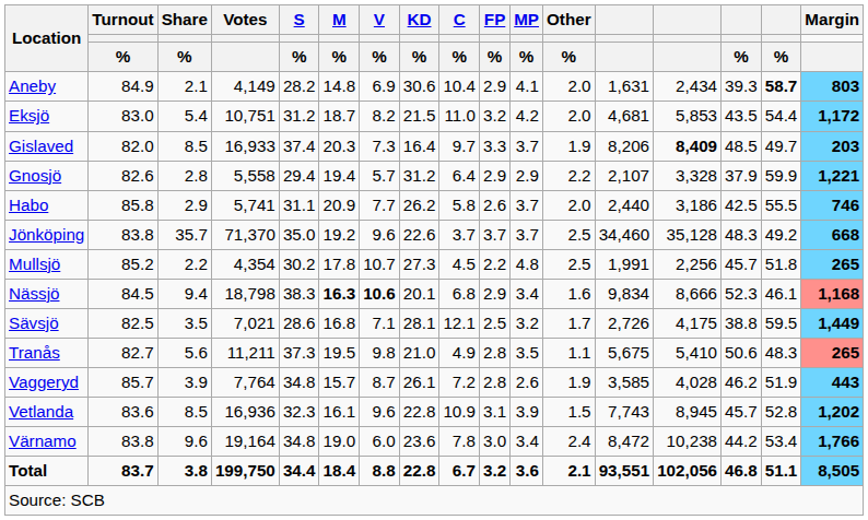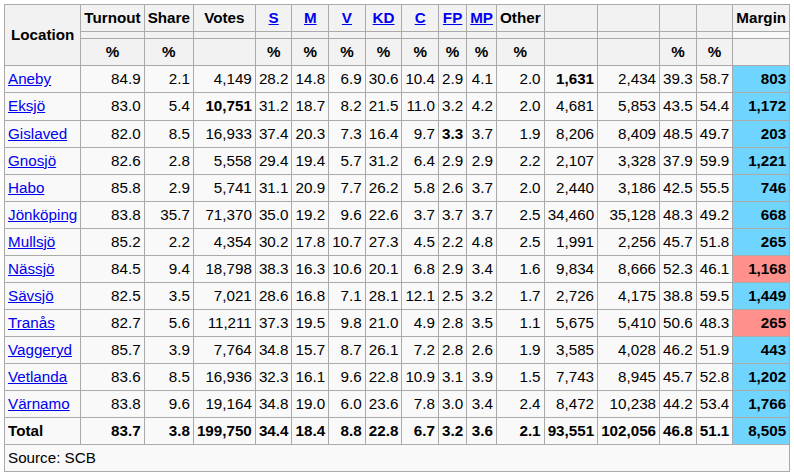Aneby | column 13: normal -> bold
Aneby | column 16: bold -> normal
Eksjö | Votes: normal -> bold
Gislaved | FP / %: normal -> bold
Gislaved | column 14: bold -> normal
Nässjö | M / %: bold -> normal
Nässjö | V / %: bold -> normal
